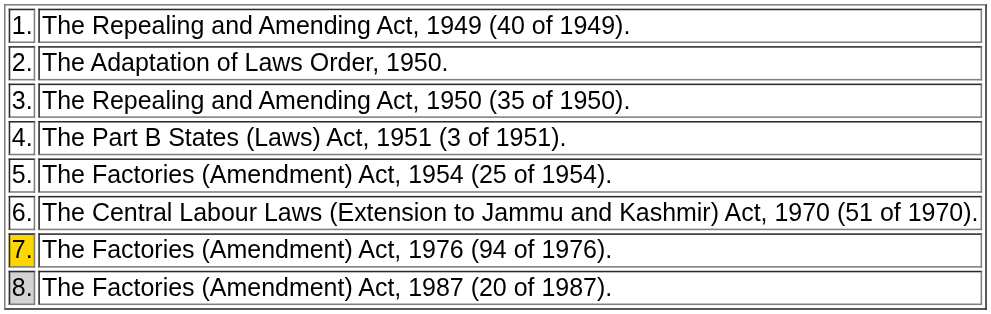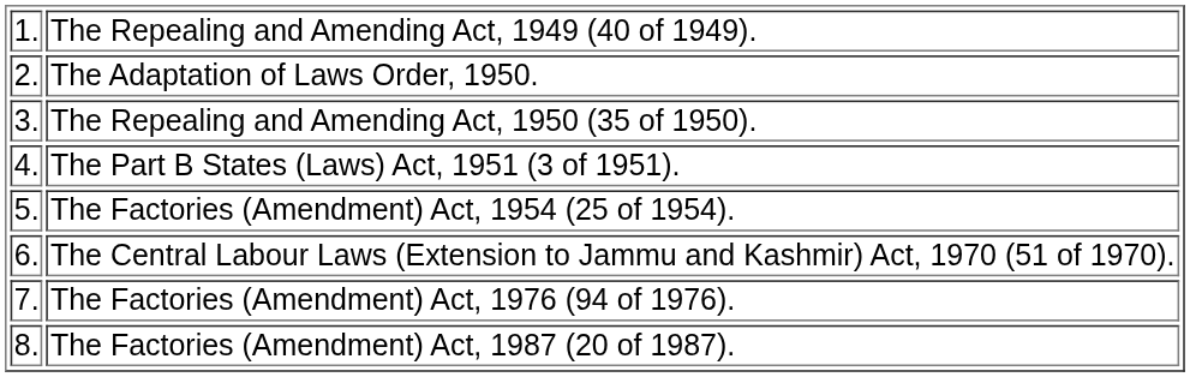The Factories (Amendment) Act, 1976 (94 of 1976). | column 1: gold background -> no background
The Factories (Amendment) Act, 1987 (20 of 1987). | column 1: lightgrey background -> no background
